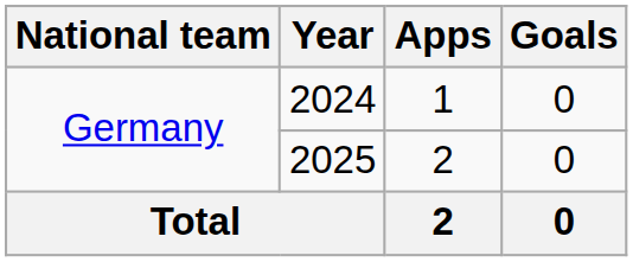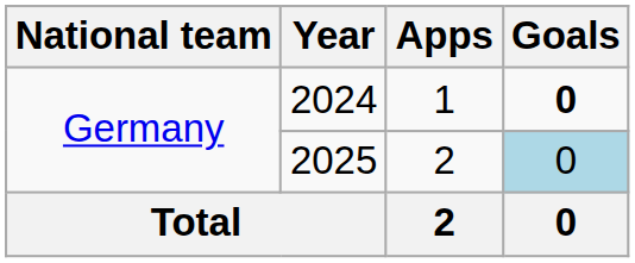2024 | Goals: normal -> bold
2025 | Goals: no background -> lightblue background
